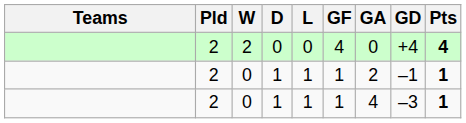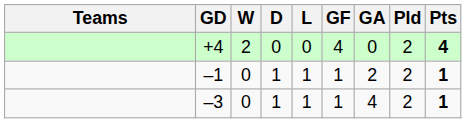columns swapped: Pld <-> GD
